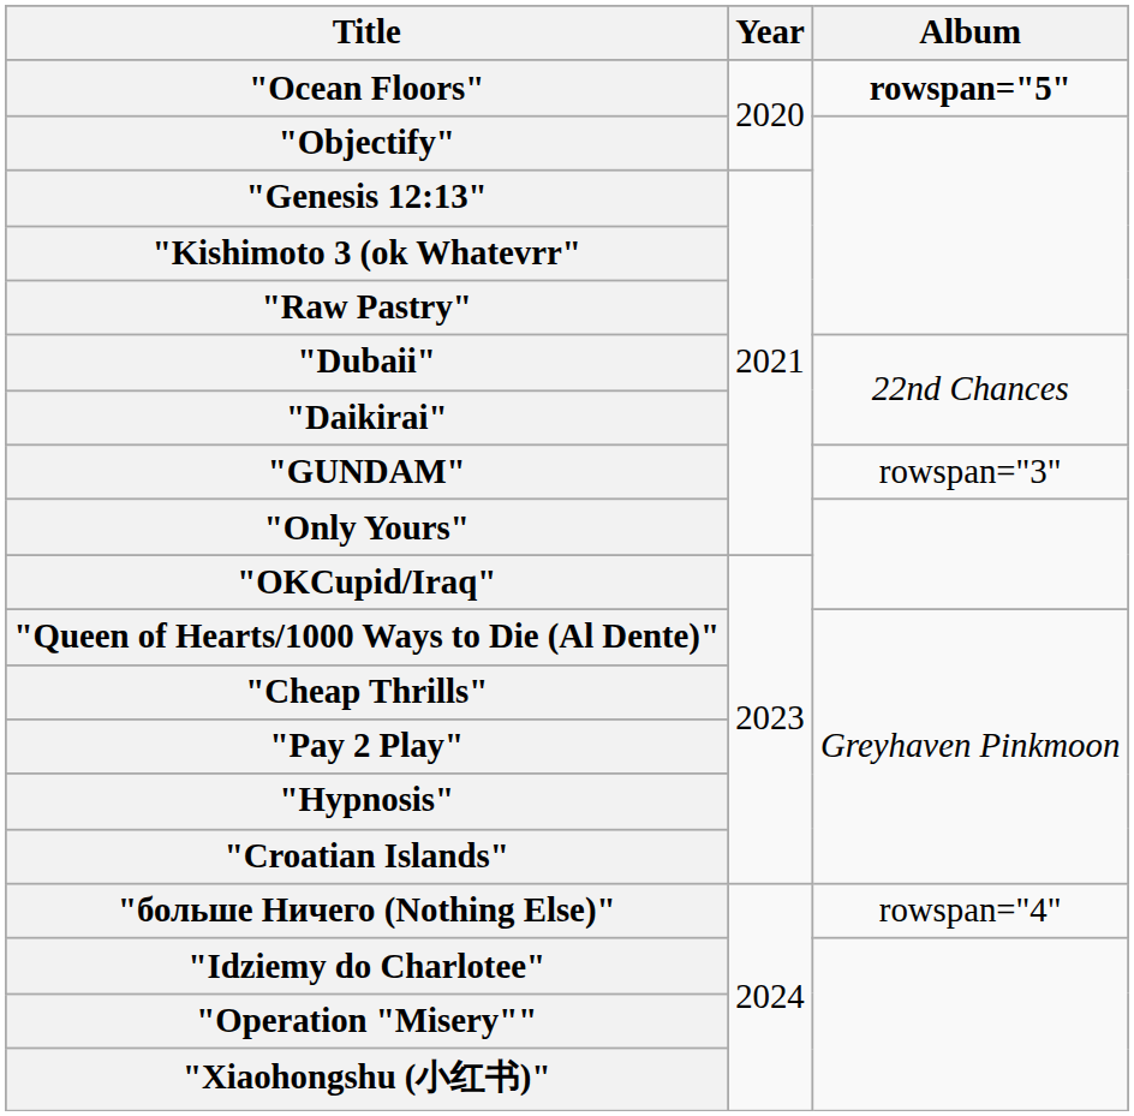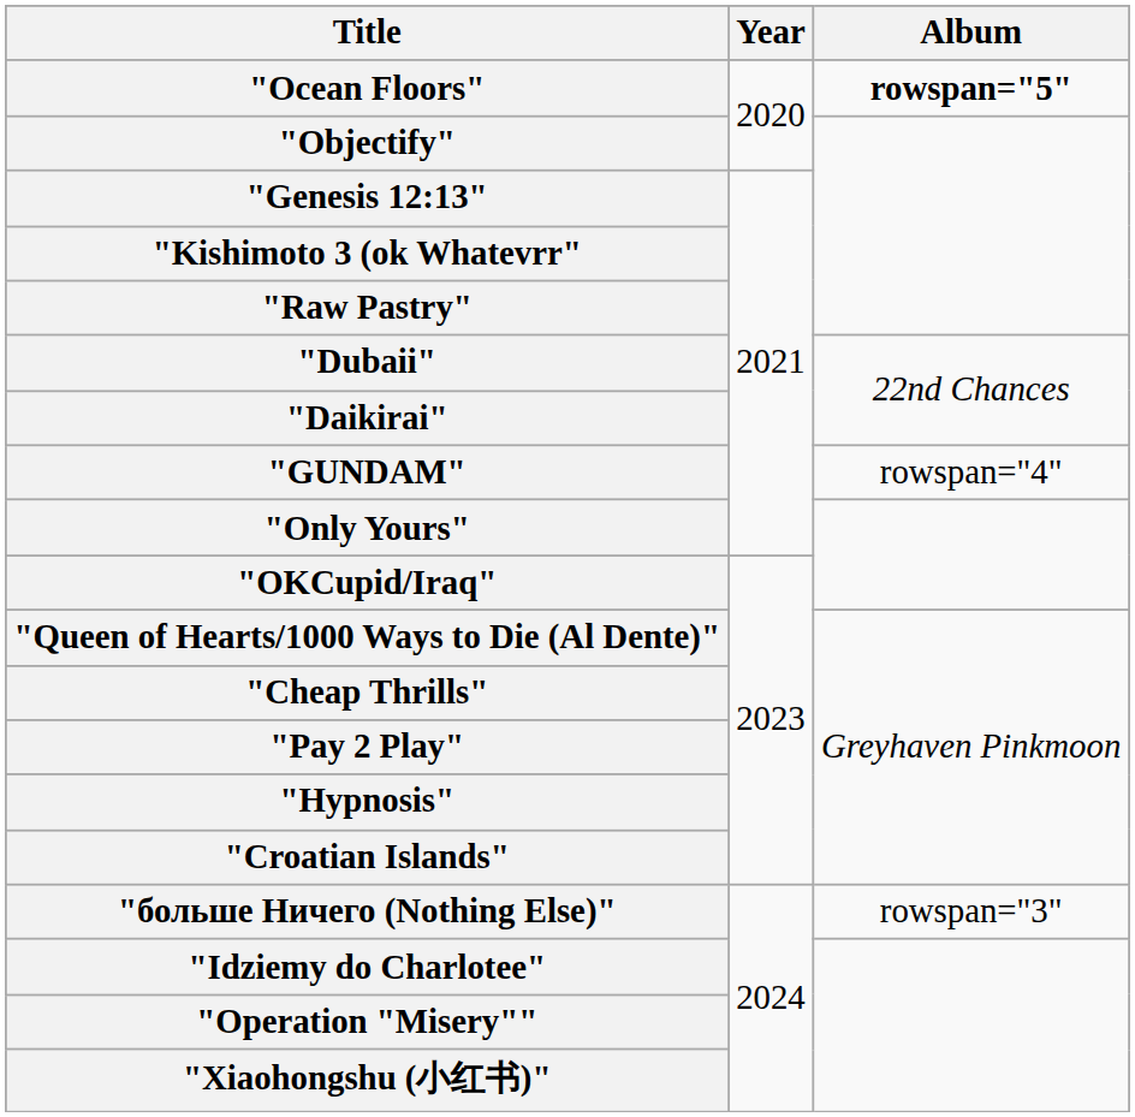"GUNDAM" | Album: rowspan="3" -> rowspan="4"
"больше Ничего (Nothing Else)" | Album: rowspan="4" -> rowspan="3"
